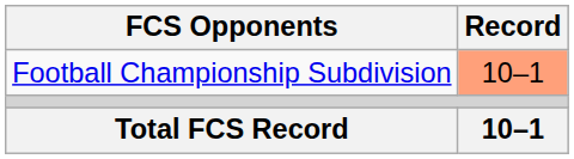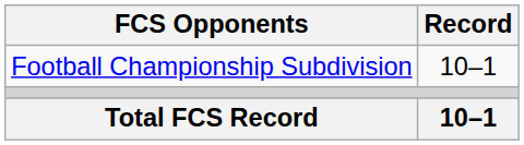Football Championship Subdivision | Record: lightsalmon background -> no background
